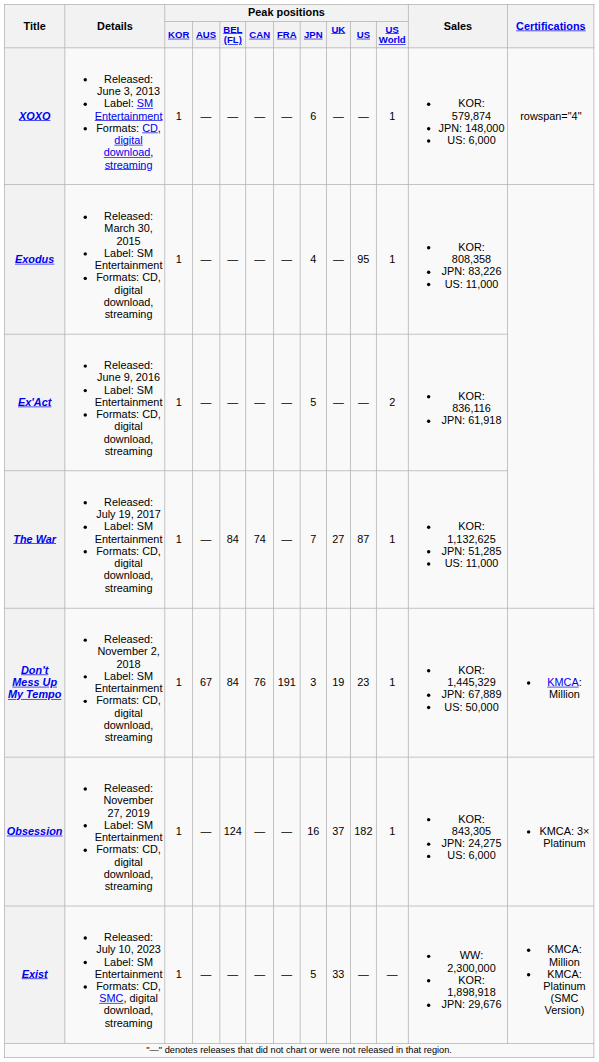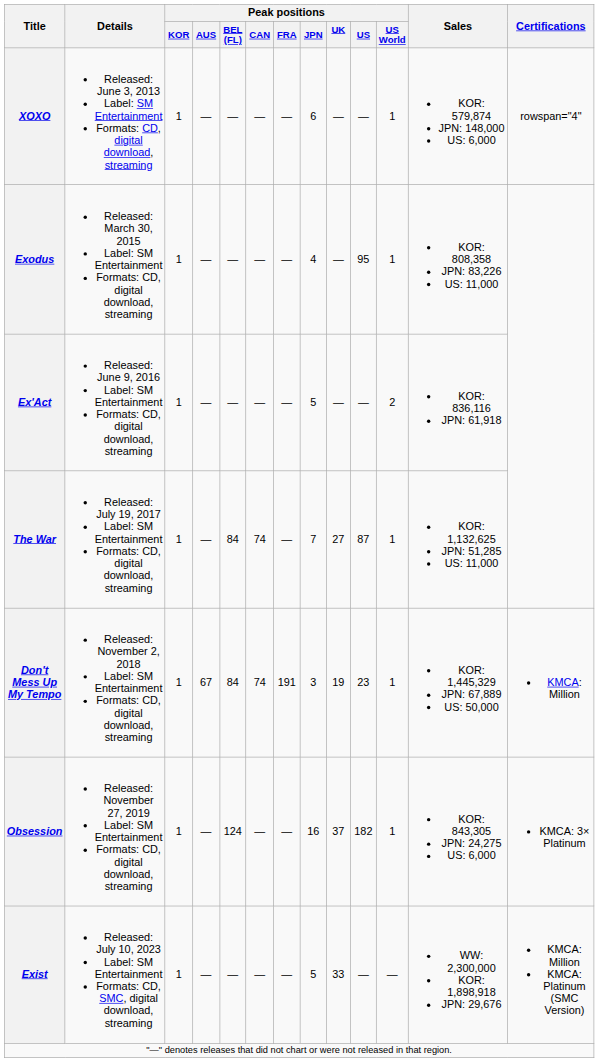Don't Mess Up My Tempo | Peak positions / CAN: 76 -> 74
